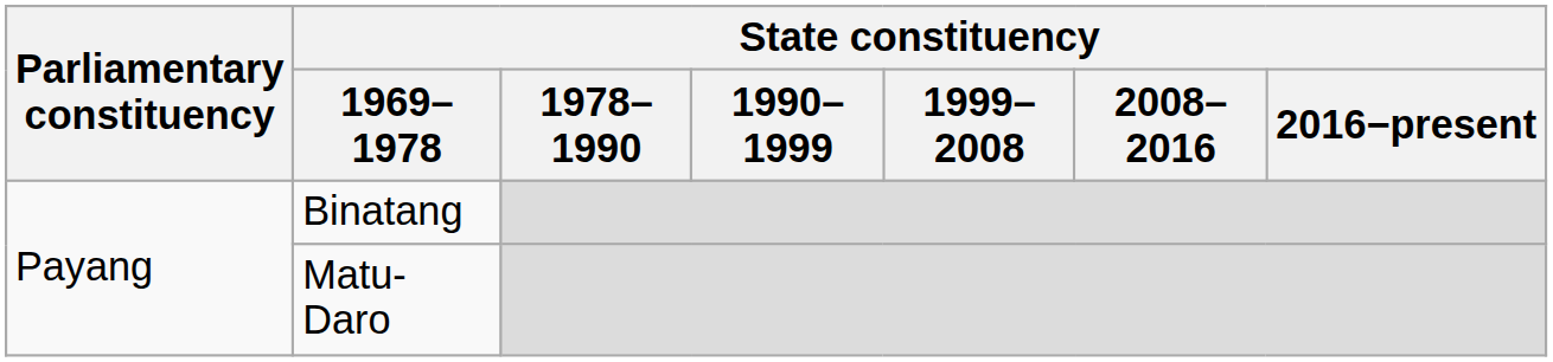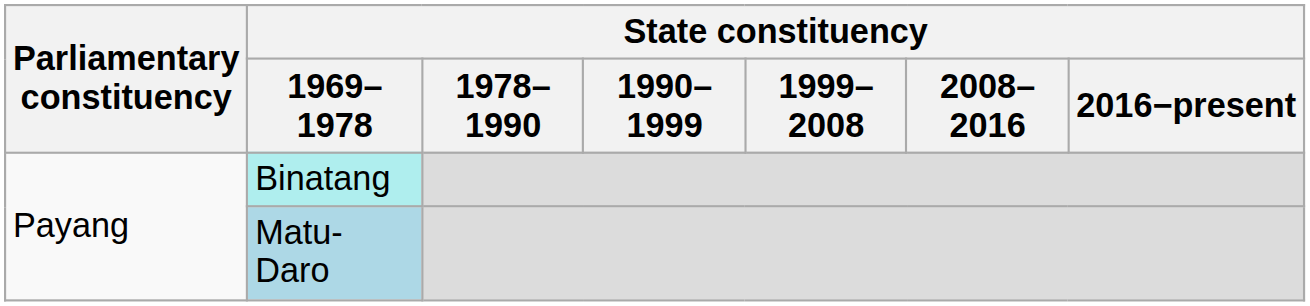Binatang | State constituency / 1969–1978: no background -> paleturquoise background
Matu-Daro | State constituency / 1969–1978: no background -> lightblue background
